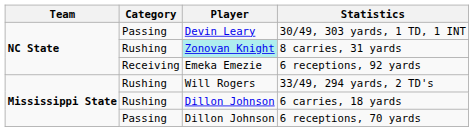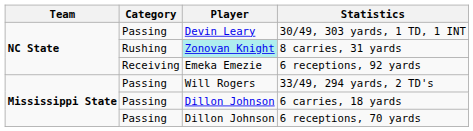33/49, 294 yards, 2 TD's | Category: Rushing -> Passing
6 carries, 18 yards | Category: Rushing -> Passing
